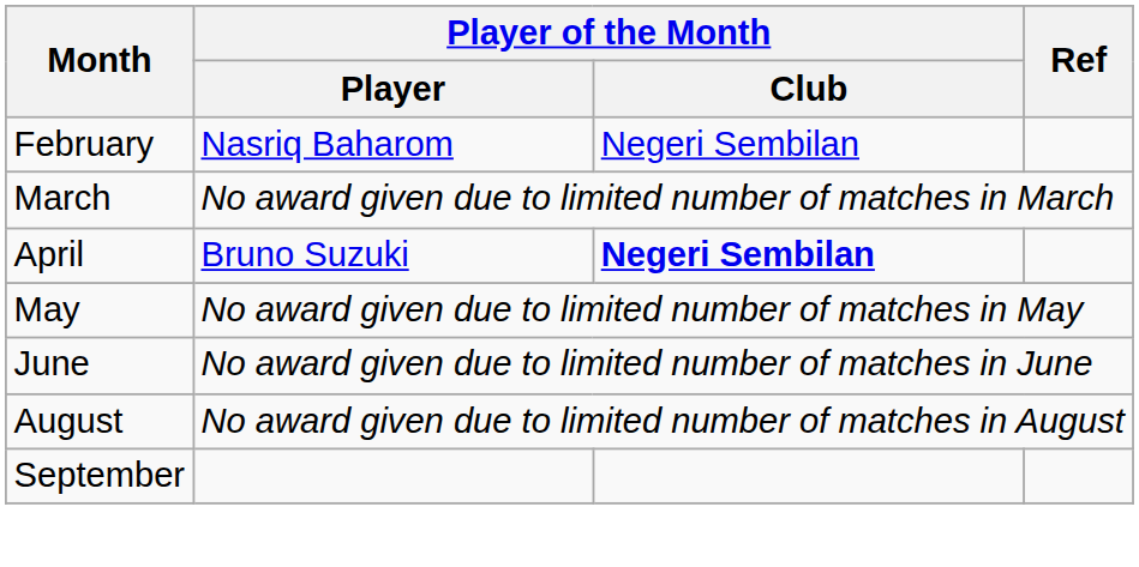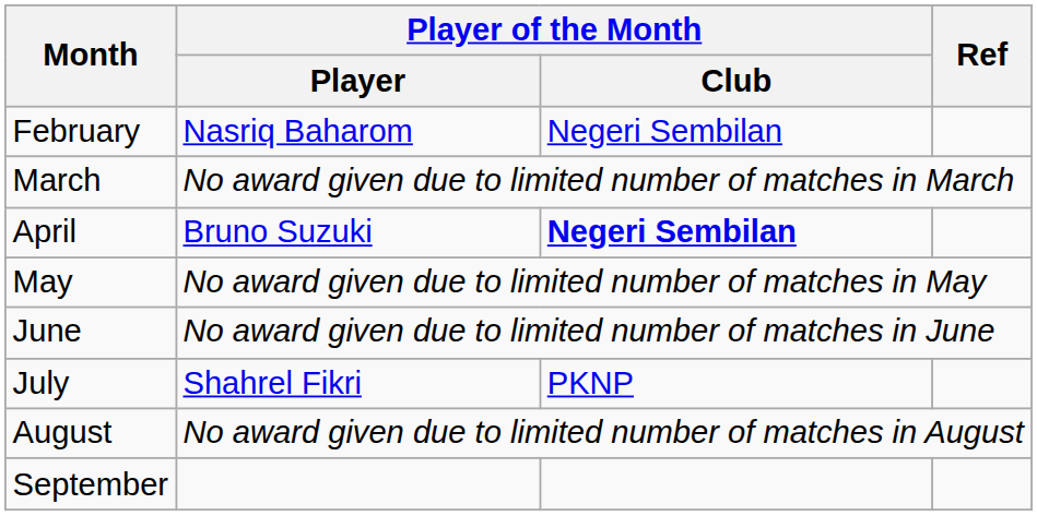+ row: July | Shahrel Fikri | PKNP
